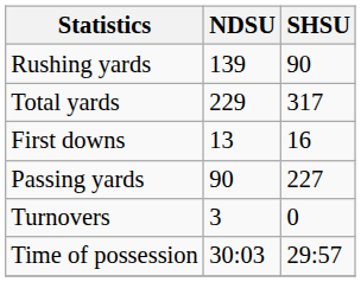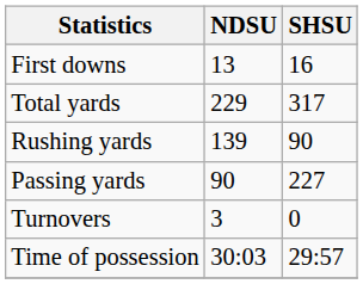rows swapped: First downs <-> Rushing yards
